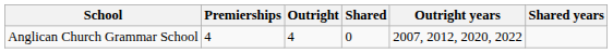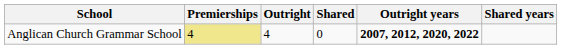Anglican Church Grammar School | Premierships: no background -> khaki background
Anglican Church Grammar School | Outright years: normal -> bold
